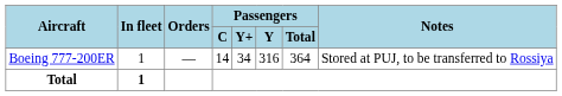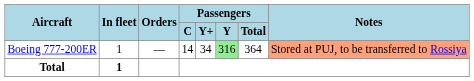Boeing 777-200ER | Passengers / Y: no background -> lightgreen background
Boeing 777-200ER | Notes: no background -> lightsalmon background
